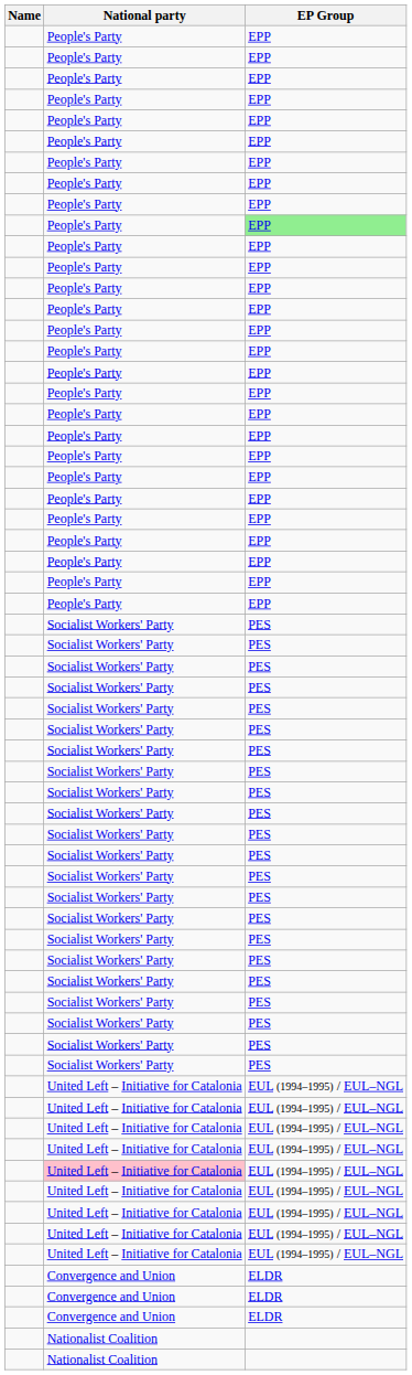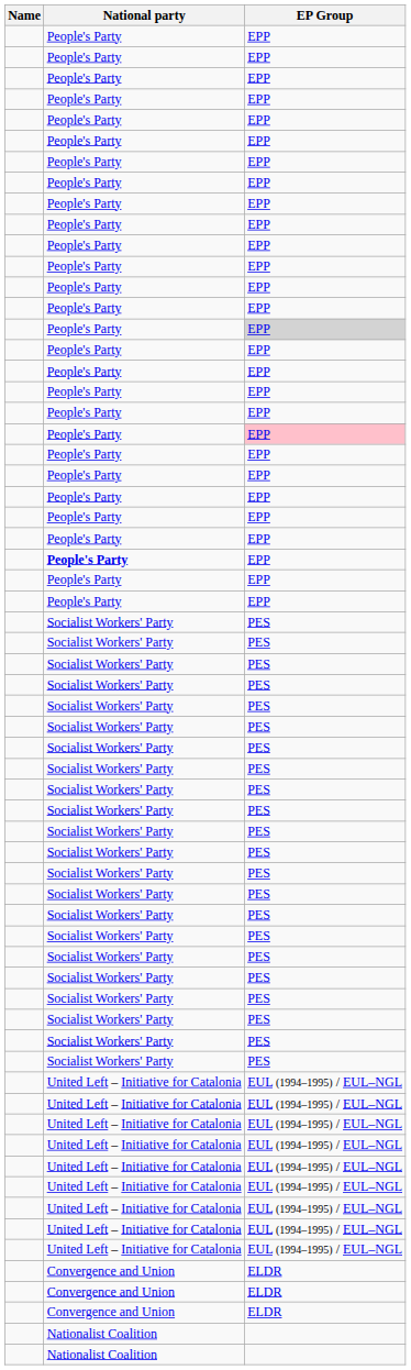row 11 | EP Group: lightgreen background -> no background
row 16 | EP Group: no background -> lightgrey background
row 21 | EP Group: no background -> pink background
row 27 | National party: normal -> bold
row 56 | National party: pink background -> no background
